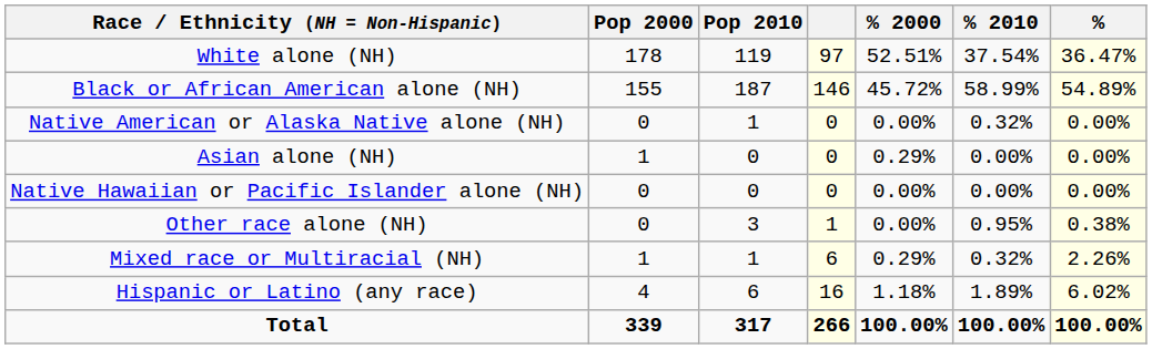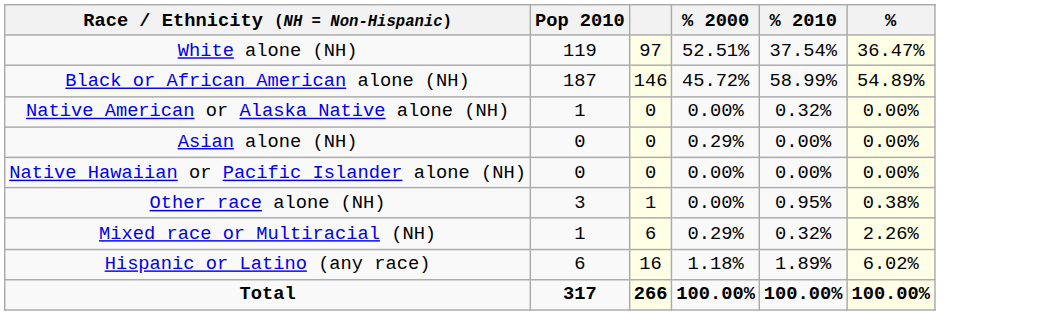- column: Pop 2000 | 178 | 155 | 0 | 1 | 0 | 0 | 1 | 4 | 339
